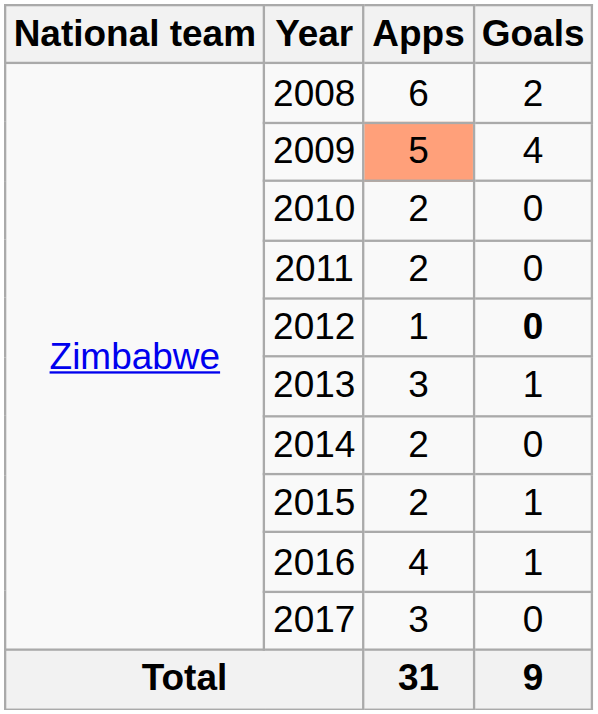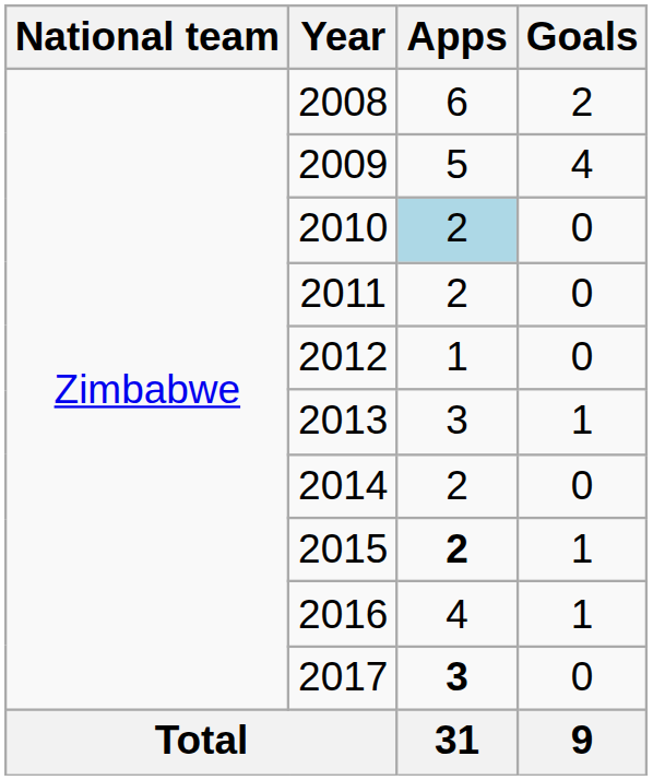2009 | Apps: lightsalmon background -> no background
2010 | Apps: no background -> lightblue background
2012 | Goals: bold -> normal
2015 | Apps: normal -> bold
2017 | Apps: normal -> bold
